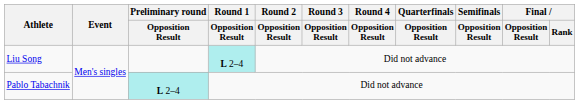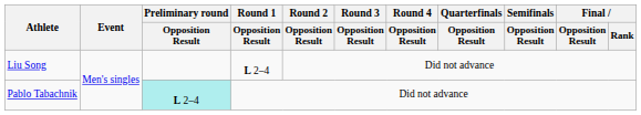Liu Song | Round 1 / Opposition Result: paleturquoise background -> no background
